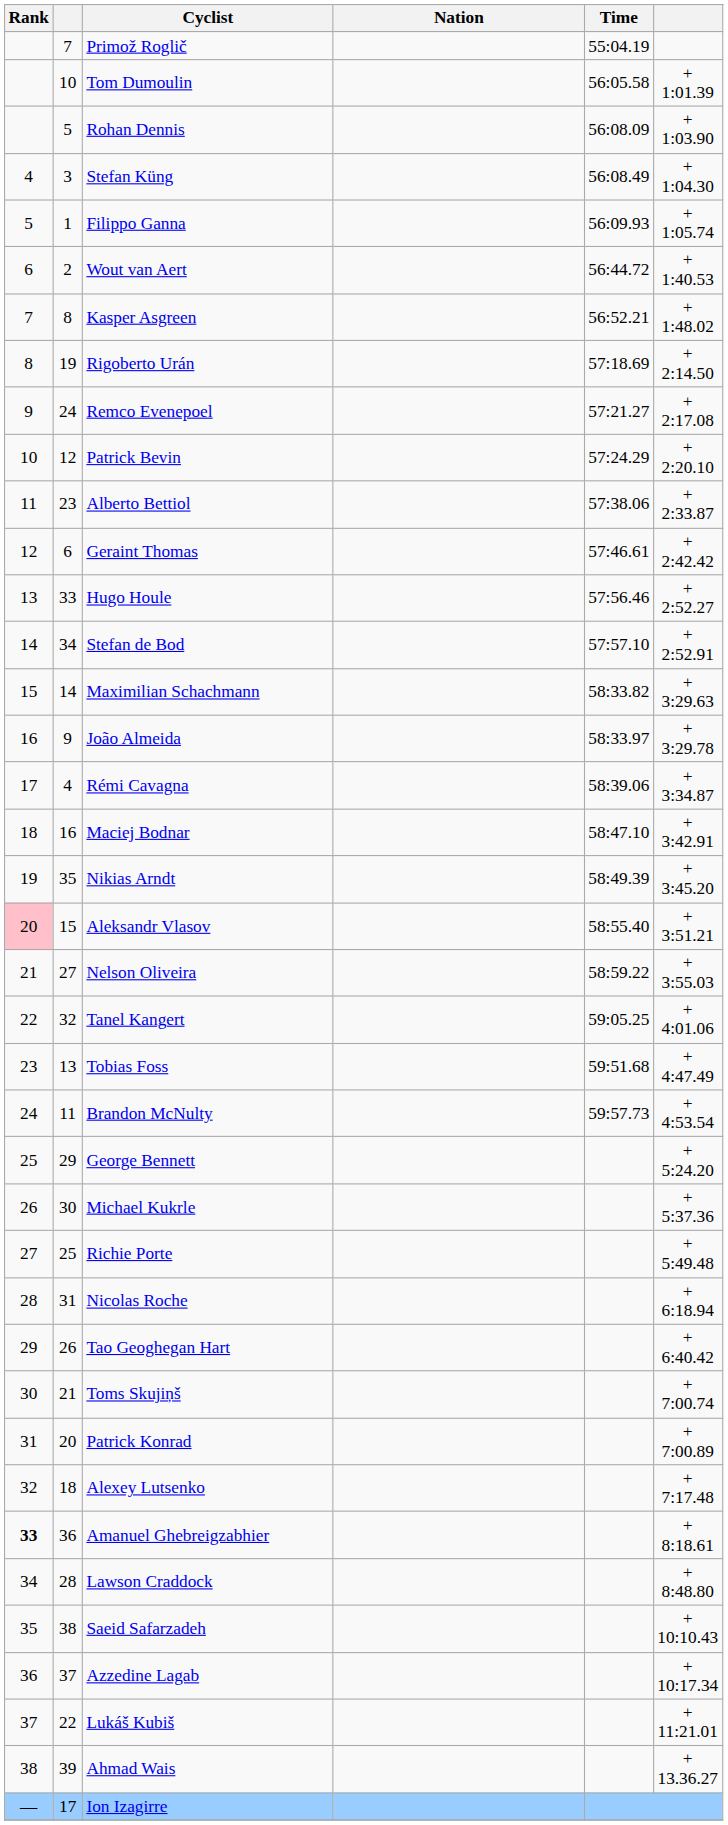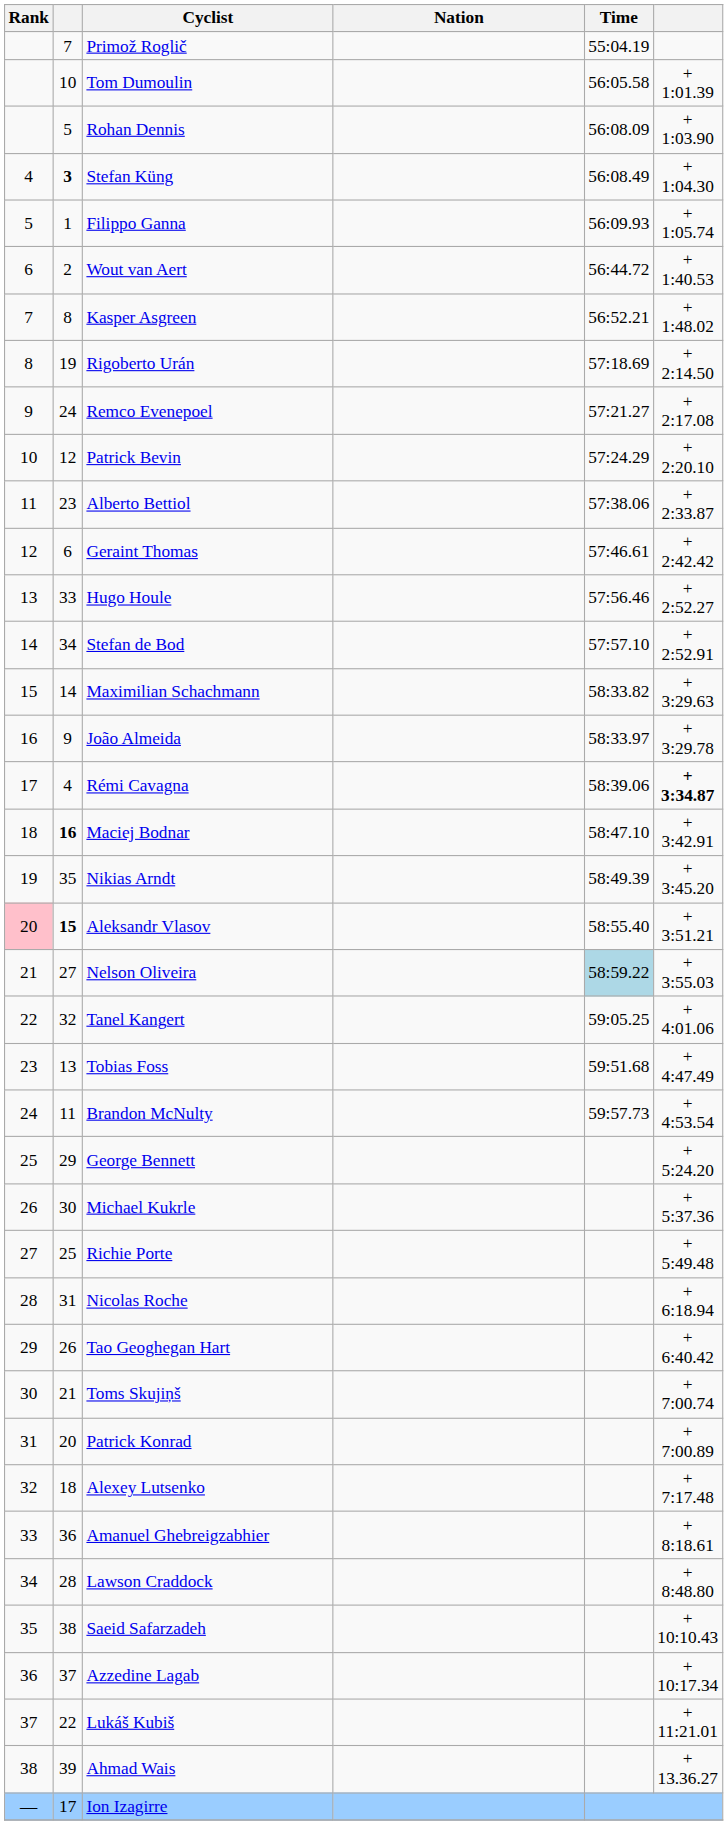Stefan Küng | column 2: normal -> bold
Rémi Cavagna | column 6: normal -> bold
Maciej Bodnar | column 2: normal -> bold
Aleksandr Vlasov | column 2: normal -> bold
Nelson Oliveira | Time: no background -> lightblue background
Amanuel Ghebreigzabhier | Rank: bold -> normal
